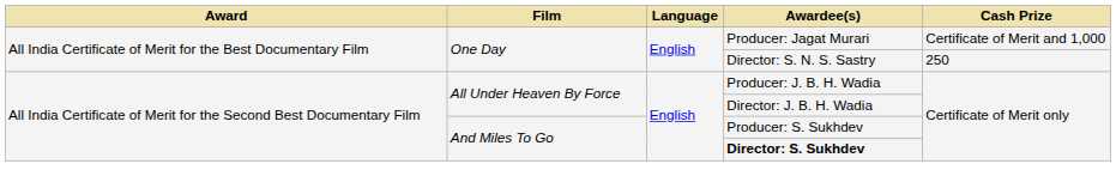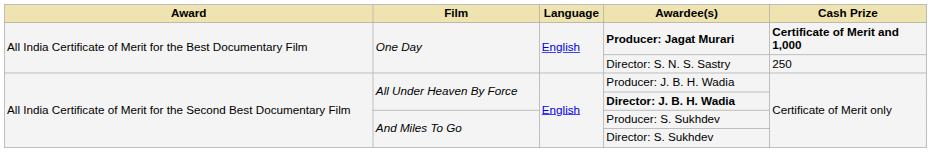row 2 | Awardee(s): normal -> bold
row 2 | Cash Prize: normal -> bold
row 5 | Awardee(s): normal -> bold
row 7 | Awardee(s): bold -> normal
